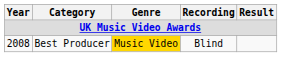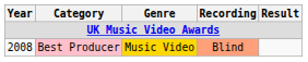2008 | Category: no background -> pink background
2008 | Recording: no background -> lightsalmon background
